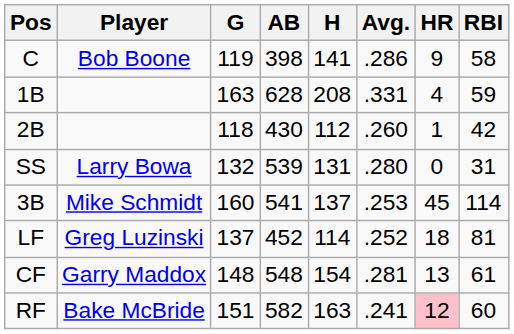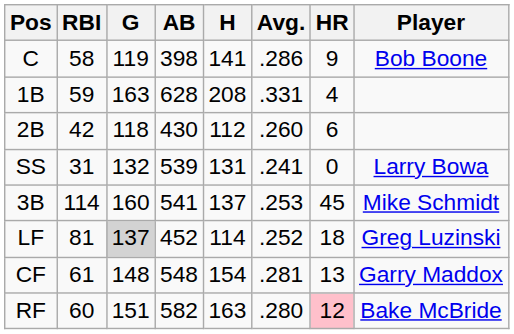columns swapped: Player <-> RBI
2B | HR: 1 -> 6
SS | Avg.: .280 -> .241
LF | G: no background -> lightgrey background
RF | Avg.: .241 -> .280
